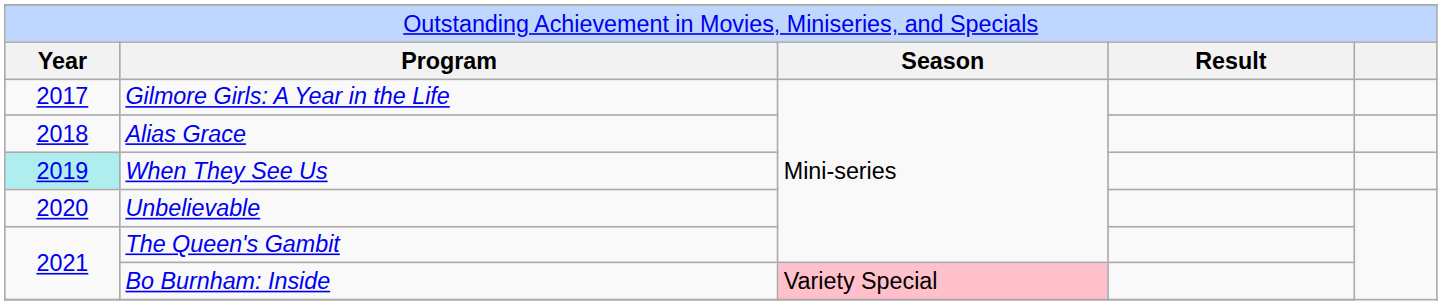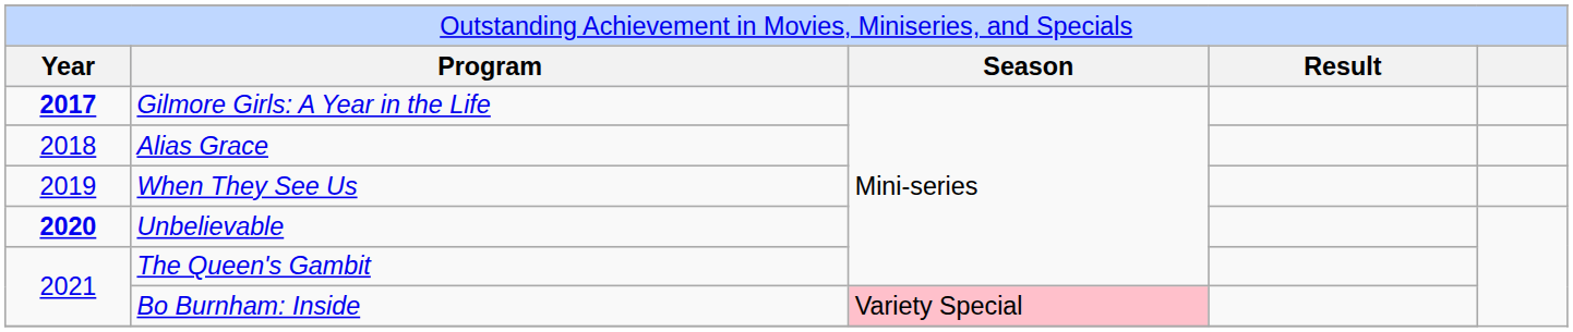Gilmore Girls: A Year in the Life | column 1: normal -> bold
When They See Us | column 1: paleturquoise background -> no background
Unbelievable | column 1: normal -> bold
